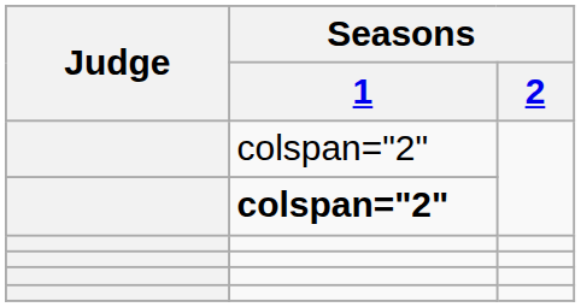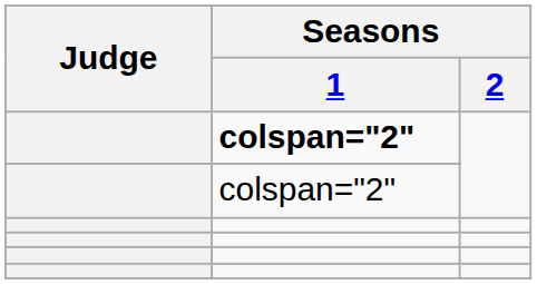row 3 | Seasons / 1: normal -> bold
row 4 | Seasons / 1: bold -> normal
